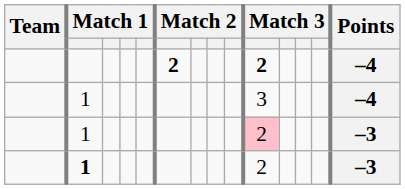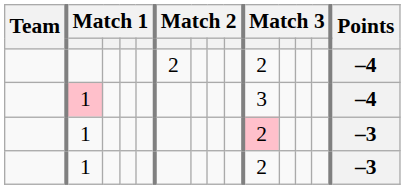row 3 | column 6: bold -> normal
row 3 | column 10: bold -> normal
row 4 | column 2: no background -> pink background
row 6 | column 2: bold -> normal
